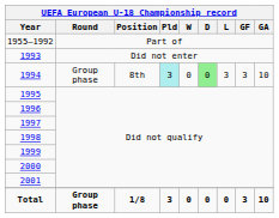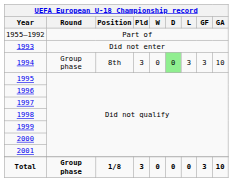1994 | Pld: paleturquoise background -> no background
